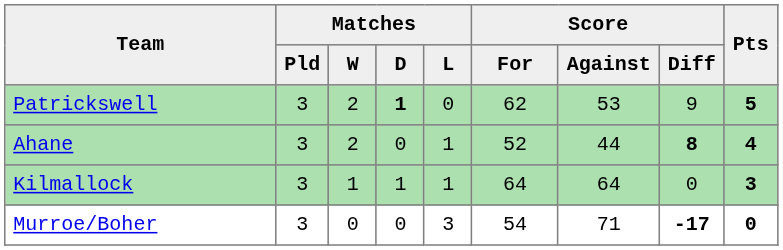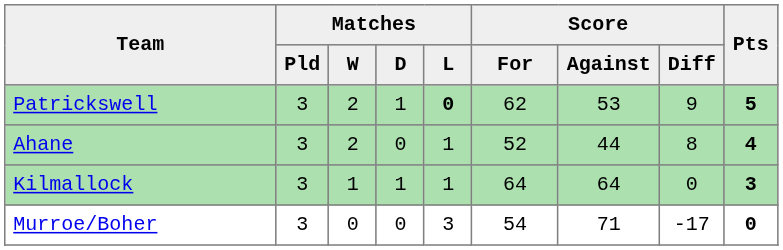Patrickswell | Matches / D: bold -> normal
Patrickswell | Matches / L: normal -> bold
Ahane | Score / Diff: bold -> normal
Murroe/Boher | Score / Diff: bold -> normal
